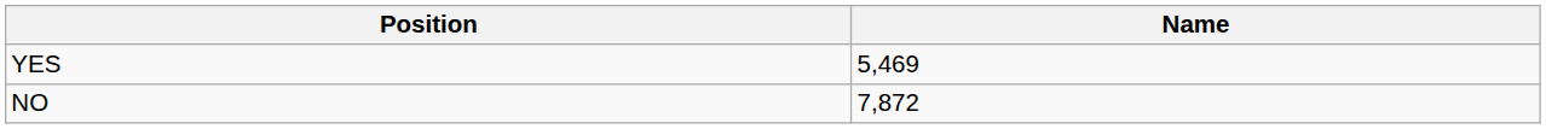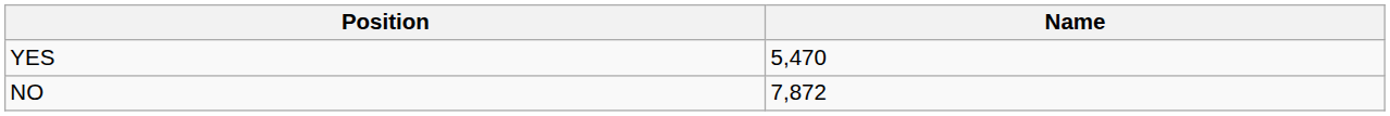YES | Name: 5,469 -> 5,470
